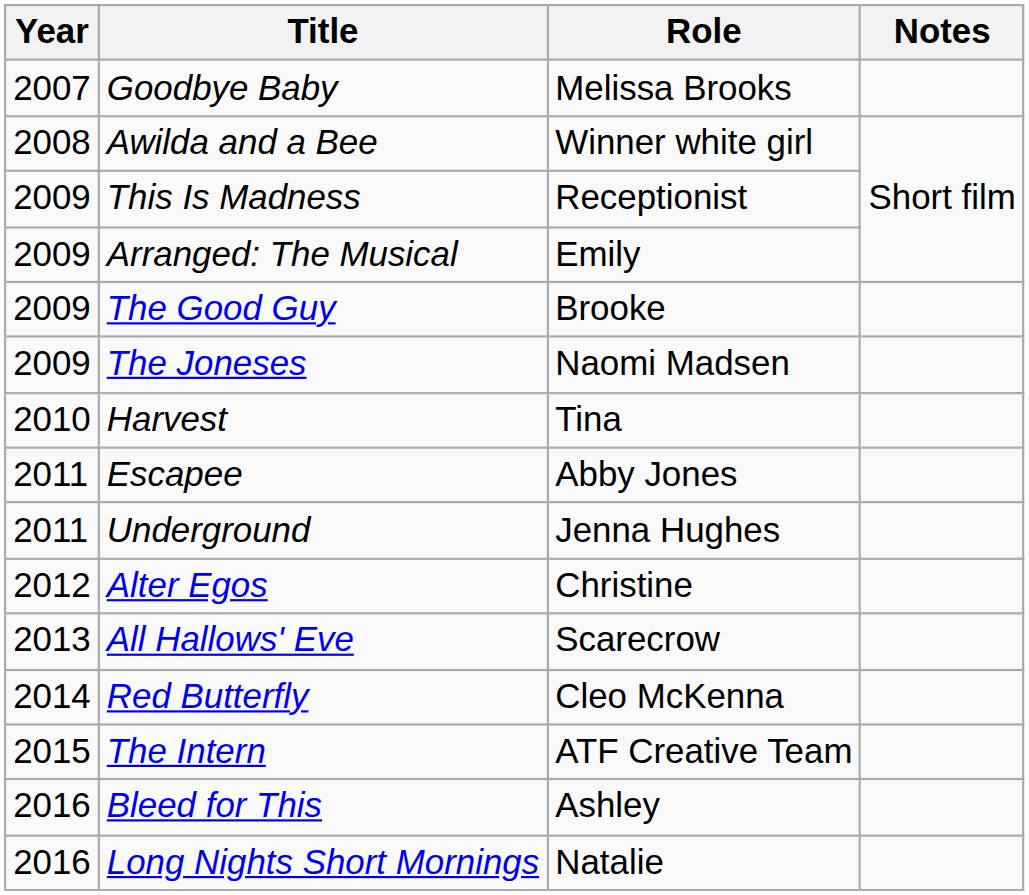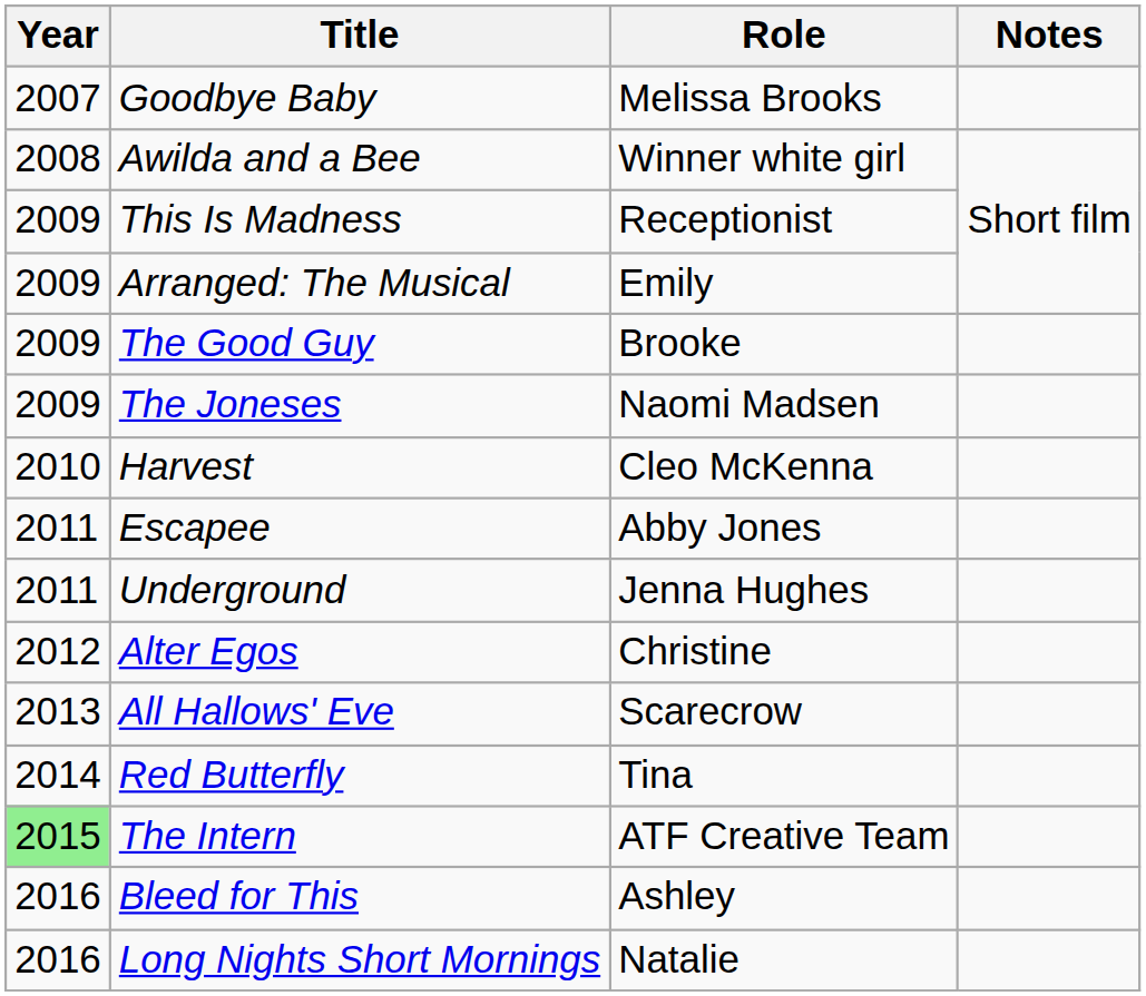Harvest | Role: Tina -> Cleo McKenna
Red Butterfly | Role: Cleo McKenna -> Tina
The Intern | Year: no background -> lightgreen background
